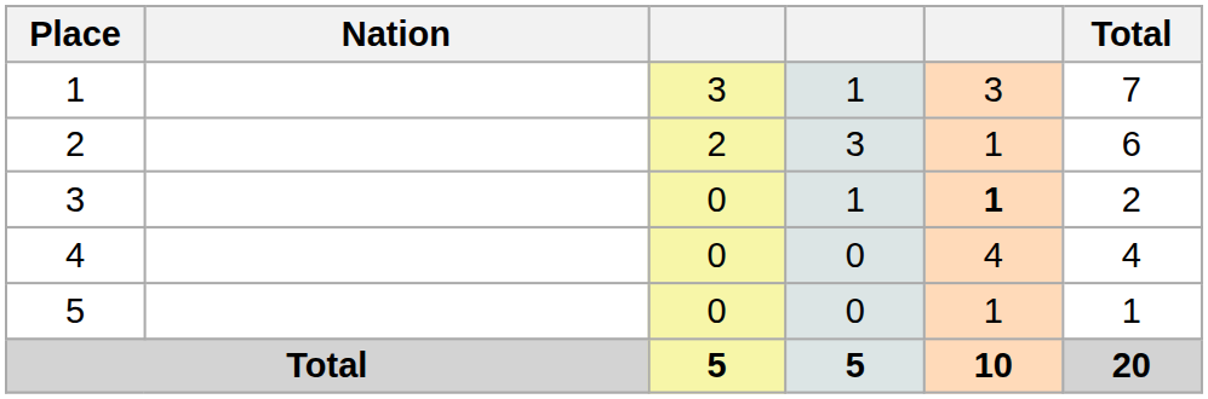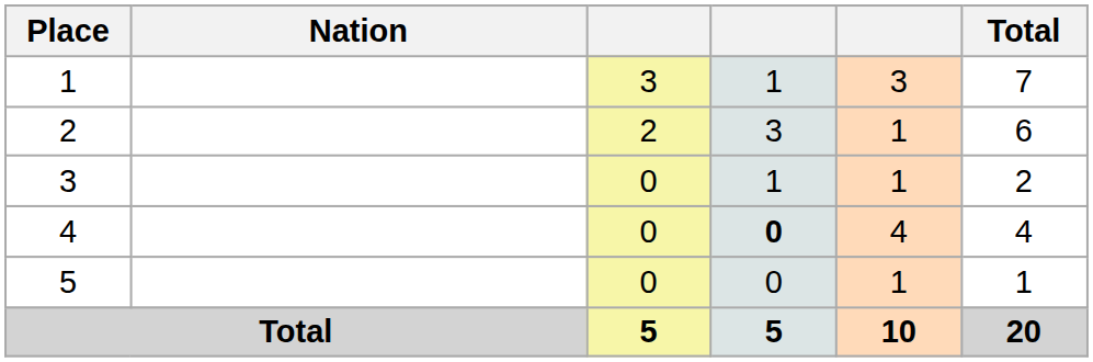row 4 | column 5: bold -> normal
row 5 | column 4: normal -> bold
